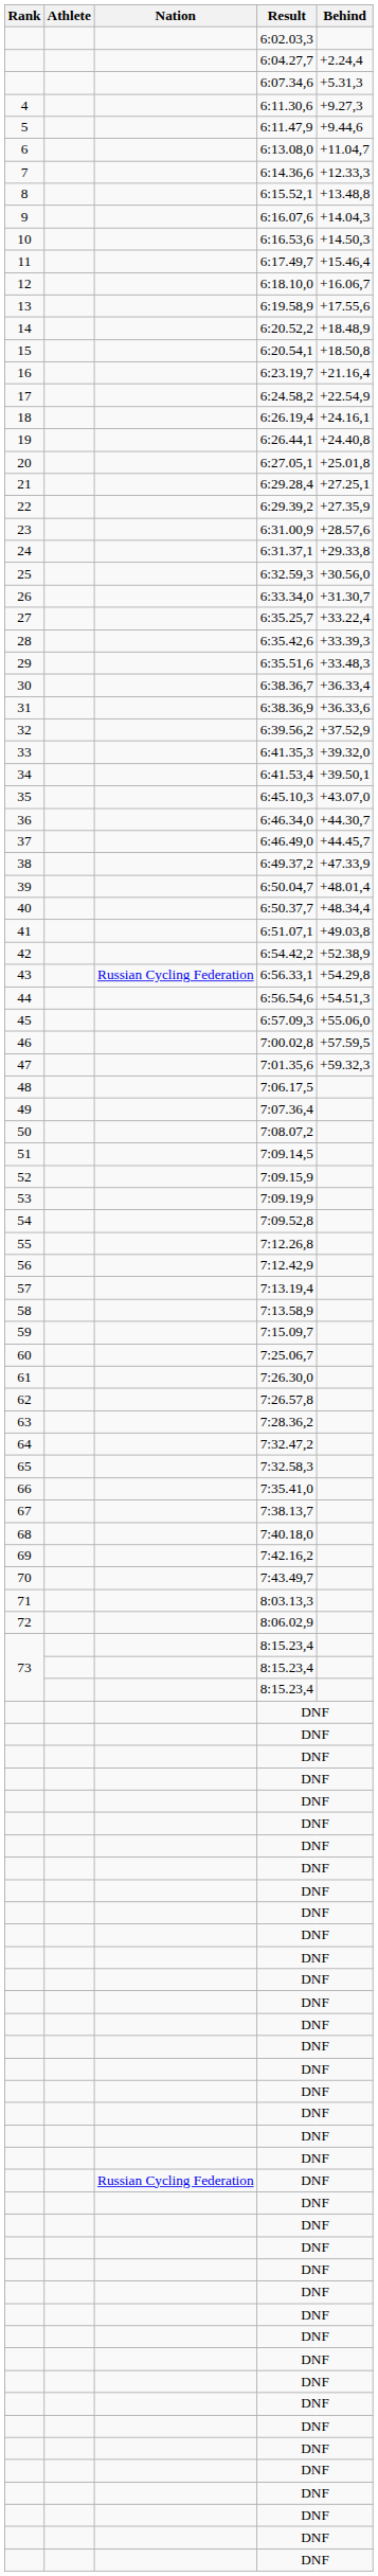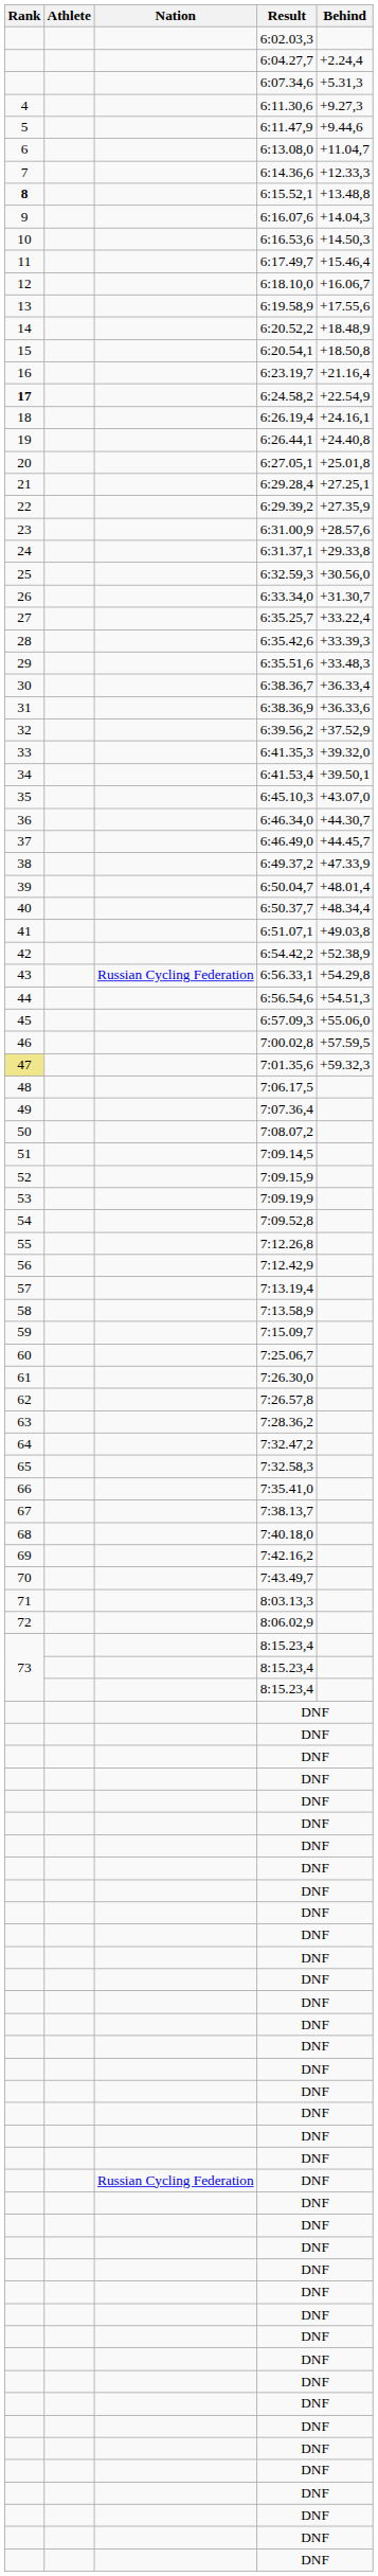6:15.52,1 | Rank: normal -> bold
6:24.58,2 | Rank: normal -> bold
7:01.35,6 | Rank: no background -> khaki background
